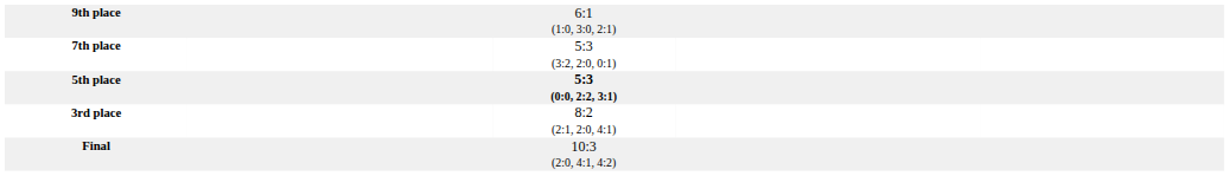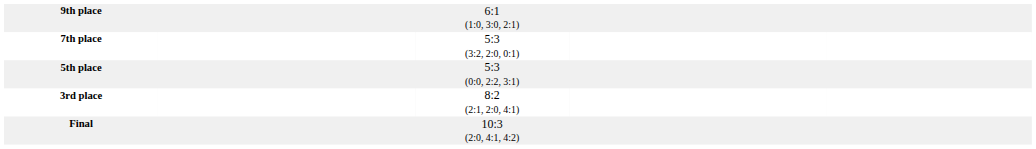5th place | column 2: bold -> normal
